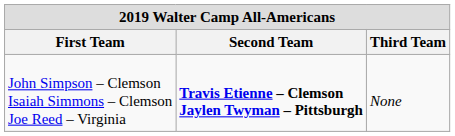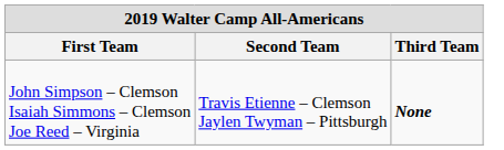row 3 | Second Team: bold -> normal
row 3 | Third Team: normal -> bold
